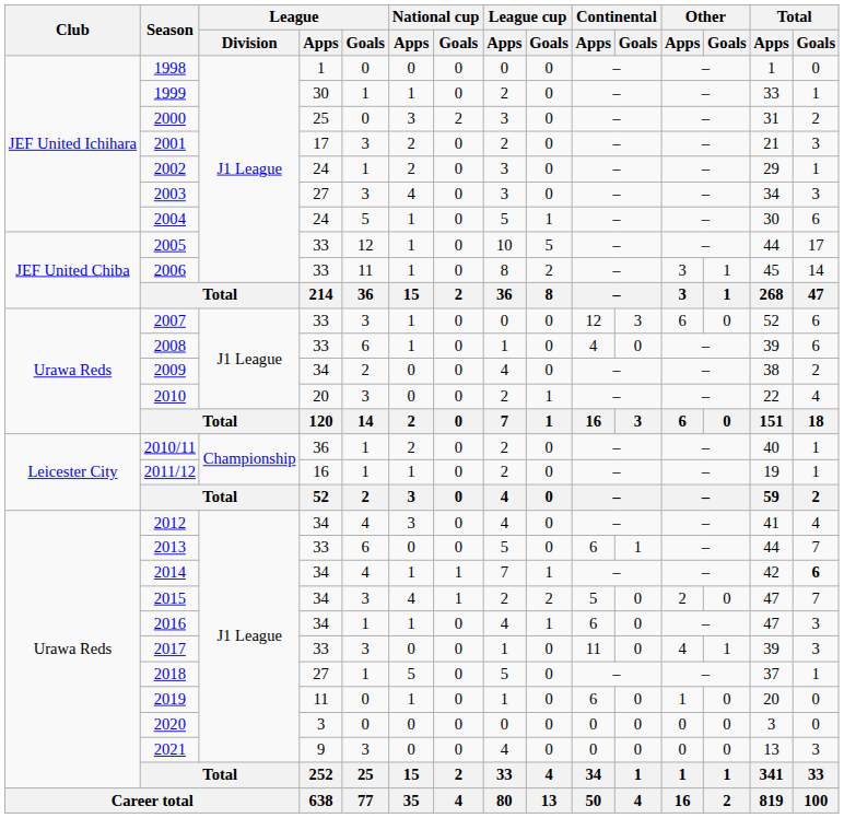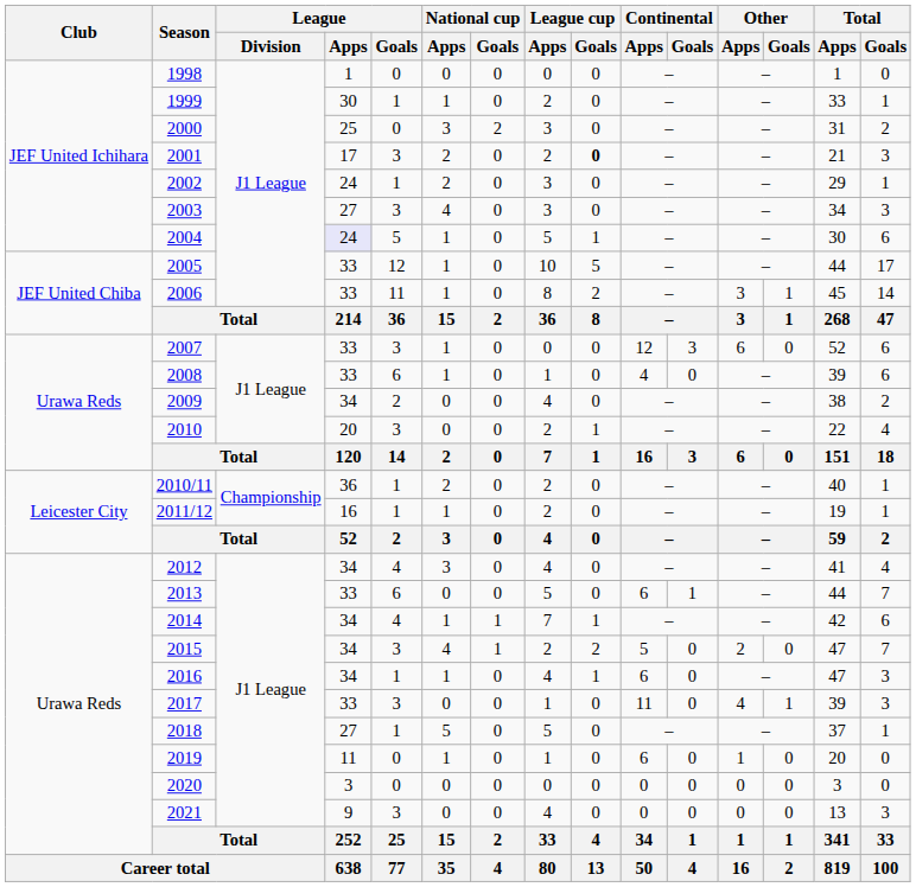2001 | League cup / Goals: normal -> bold
2004 | League / Apps: no background -> lavender background
2014 | Total / Goals: bold -> normal
